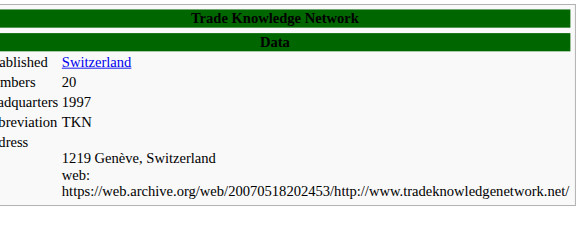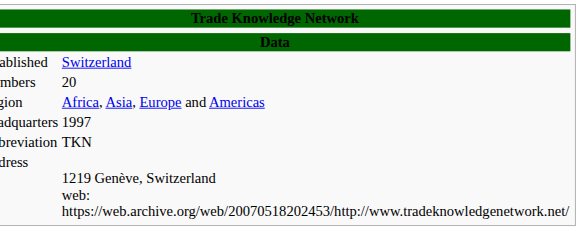+ row: Region | Africa, Asia, Europe and Americas
